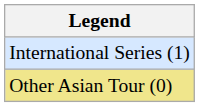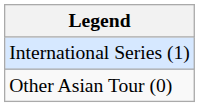row 3 | column 1: khaki background -> no background
